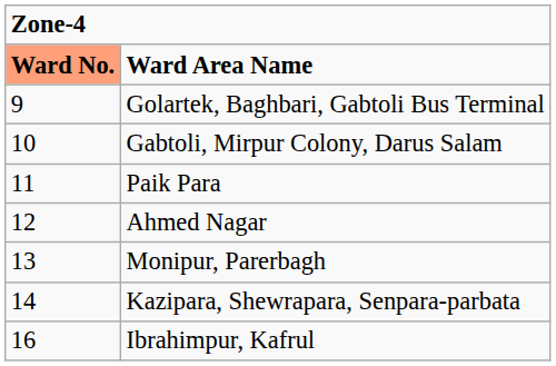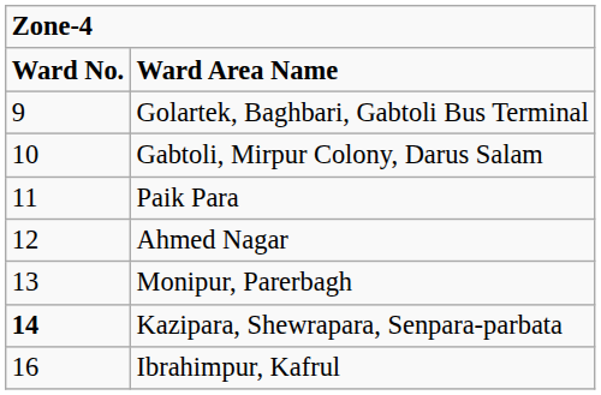Ward Area Name | column 1: lightsalmon background -> no background
Kazipara, Shewrapara, Senpara-parbata | column 1: normal -> bold
